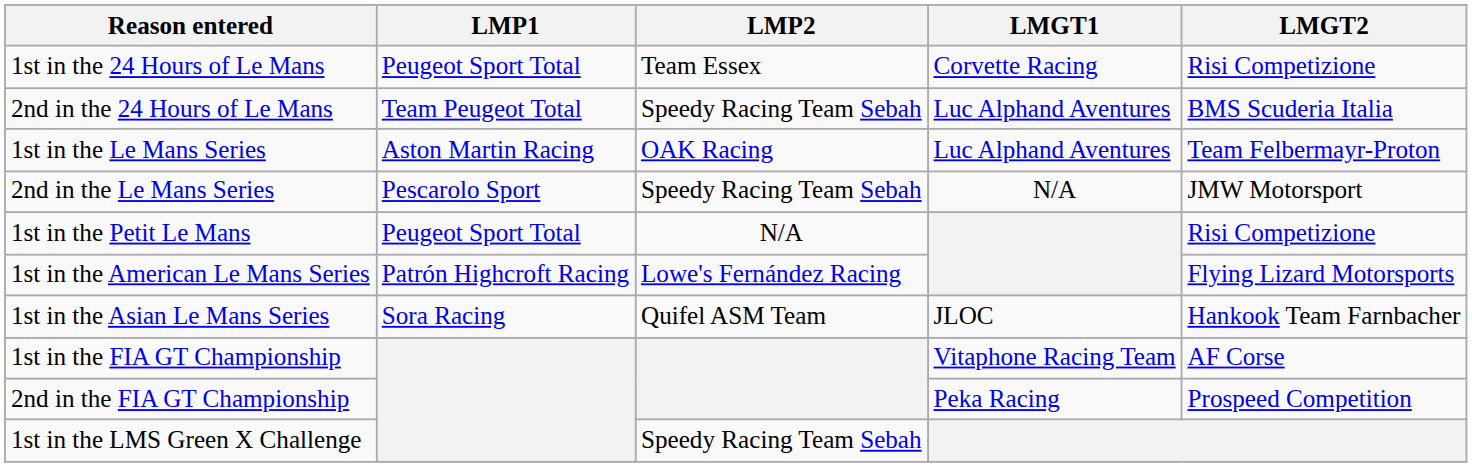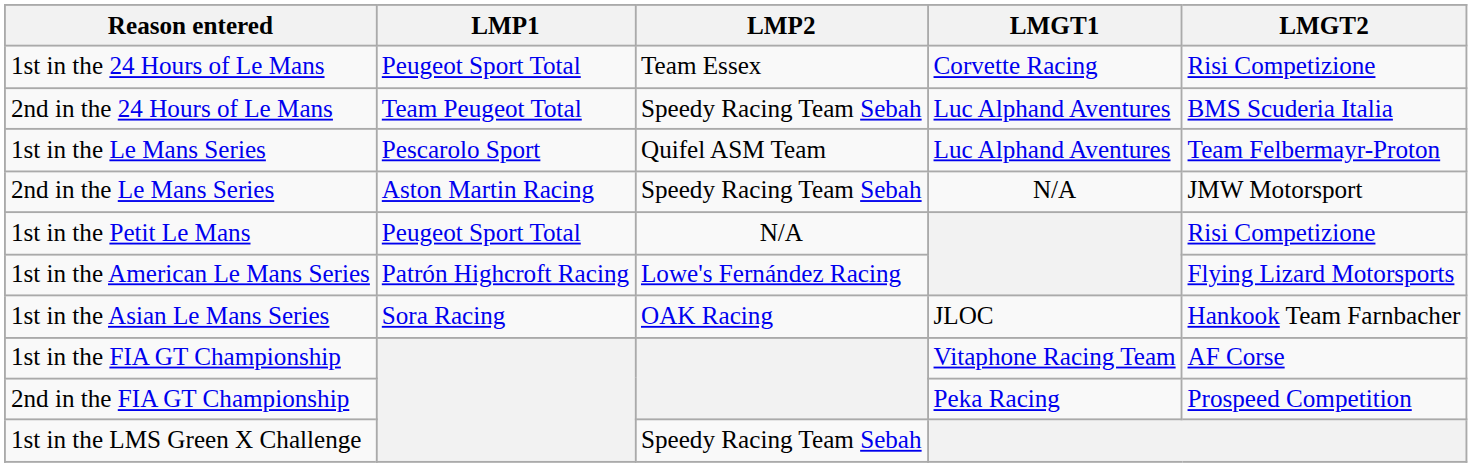1st in the Le Mans Series | LMP1: Aston Martin Racing -> Pescarolo Sport
1st in the Le Mans Series | LMP2: OAK Racing -> Quifel ASM Team
2nd in the Le Mans Series | LMP1: Pescarolo Sport -> Aston Martin Racing
1st in the Asian Le Mans Series | LMP2: Quifel ASM Team -> OAK Racing
